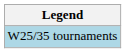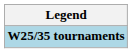row 2 | column 1: normal -> bold
